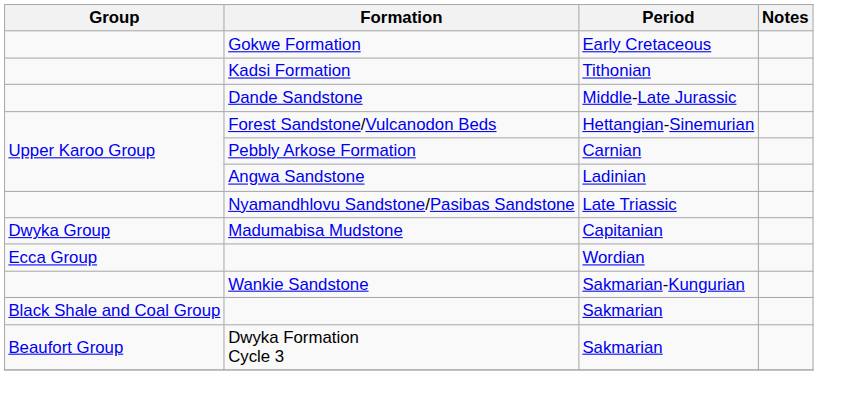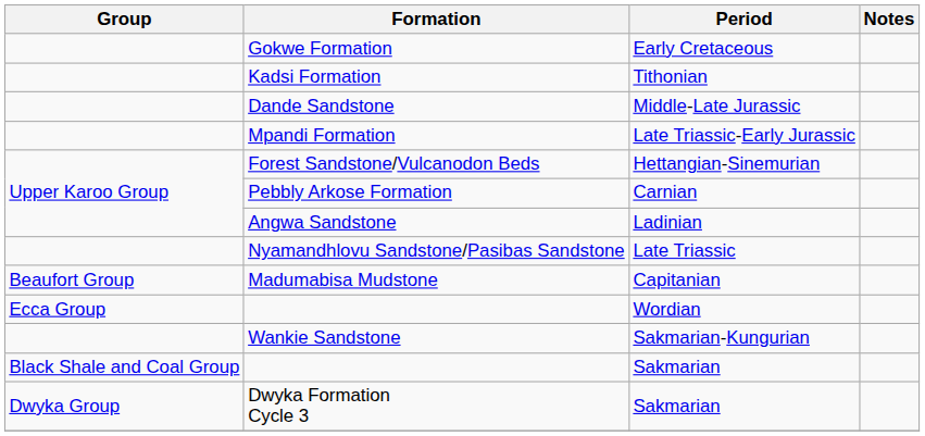+ row: Mpandi Formation | Late Triassic-Early Jurassic
Madumabisa Mudstone | Group: Dwyka Group -> Beaufort Group
Dwyka Formation Cycle 3 | Group: Beaufort Group -> Dwyka Group
